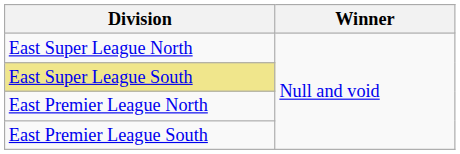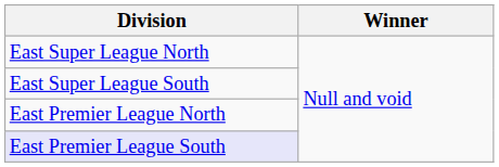East Super League South | Division: khaki background -> no background
East Premier League South | Division: no background -> lavender background
